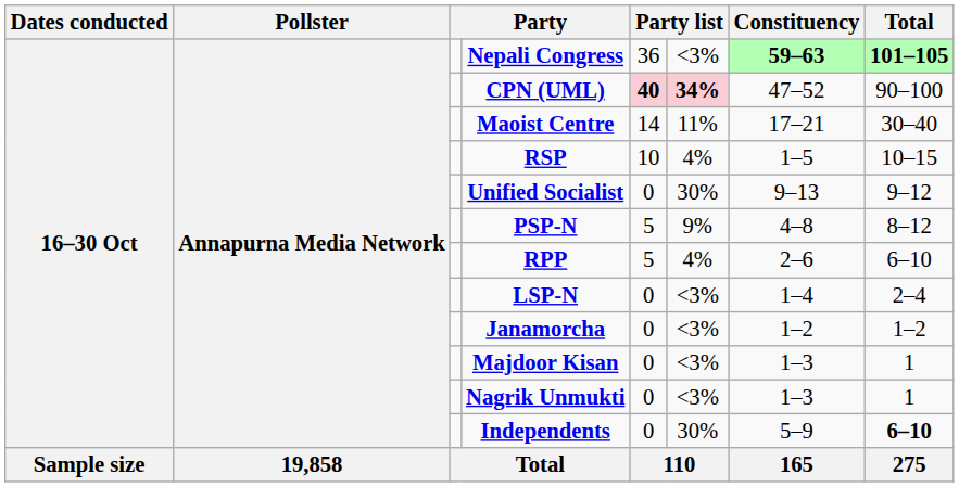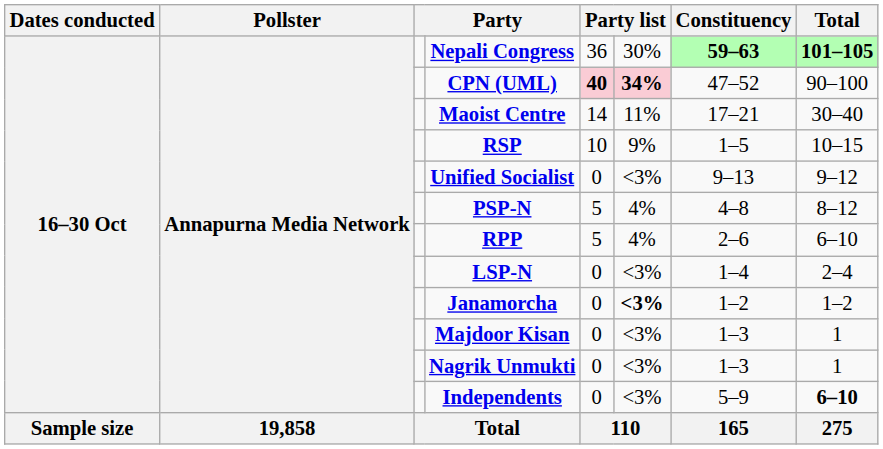Nepali Congress | column 6: <3% -> 30%
RSP | column 6: 4% -> 9%
Unified Socialist | column 6: 30% -> <3%
PSP-N | column 6: 9% -> 4%
Janamorcha | column 6: normal -> bold
Independents | column 6: 30% -> <3%
